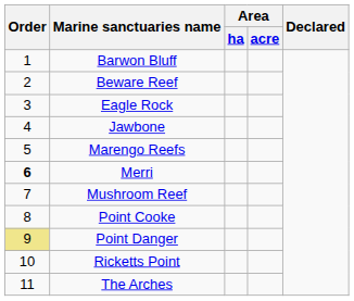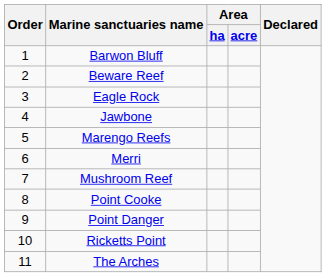Merri | Order: bold -> normal
Point Danger | Order: khaki background -> no background
